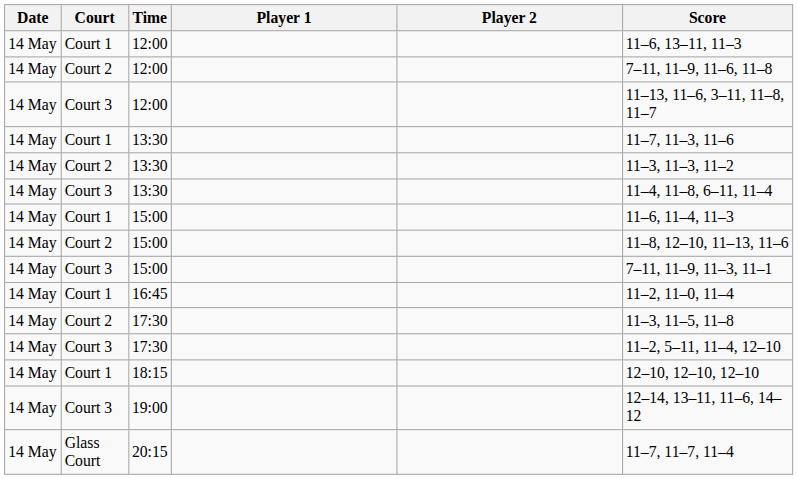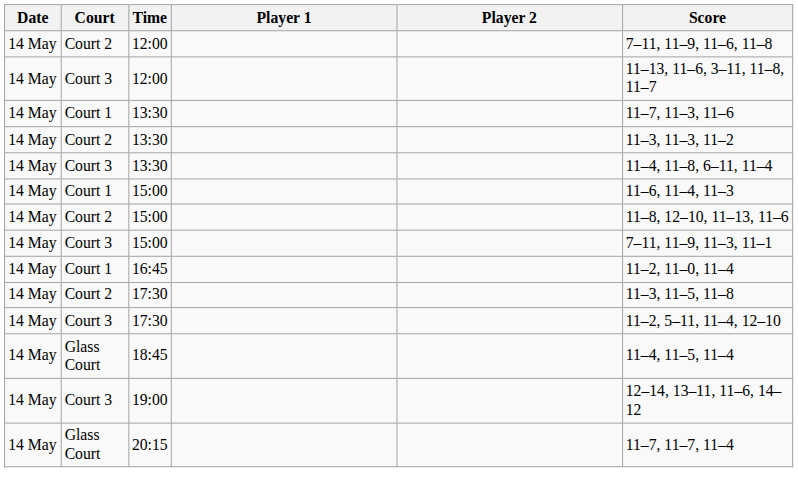- row: 14 May | Court 1 | 12:00 | 11–6, 13–11, 11–3
- row: 14 May | Court 1 | 18:15 | 12–10, 12–10, 12–10
+ row: 14 May | Glass Court | 18:45 | 11–4, 11–5, 11–4
